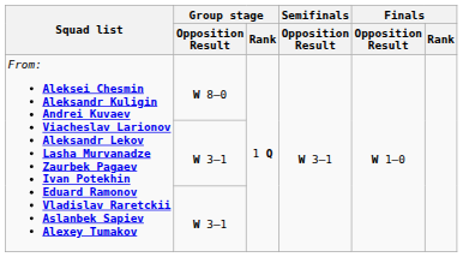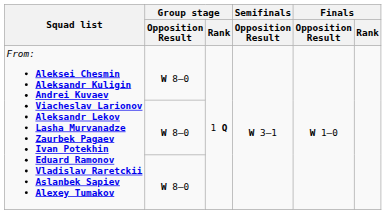row 4 | Group stage / Opposition Result: W 3–1 -> W 8–0
row 5 | Group stage / Opposition Result: W 3–1 -> W 8–0
